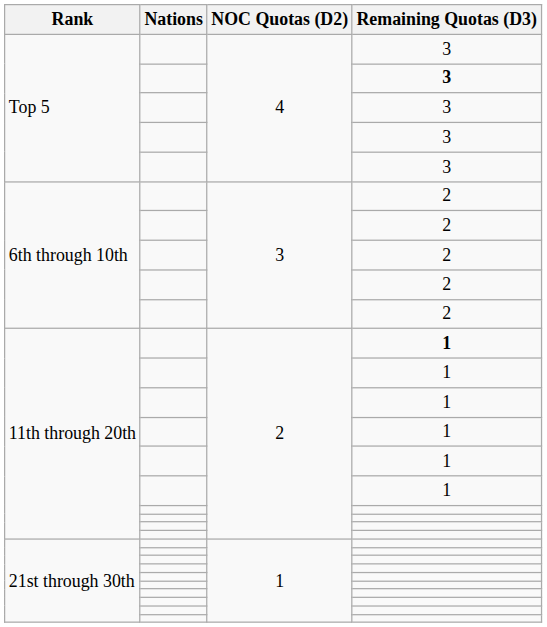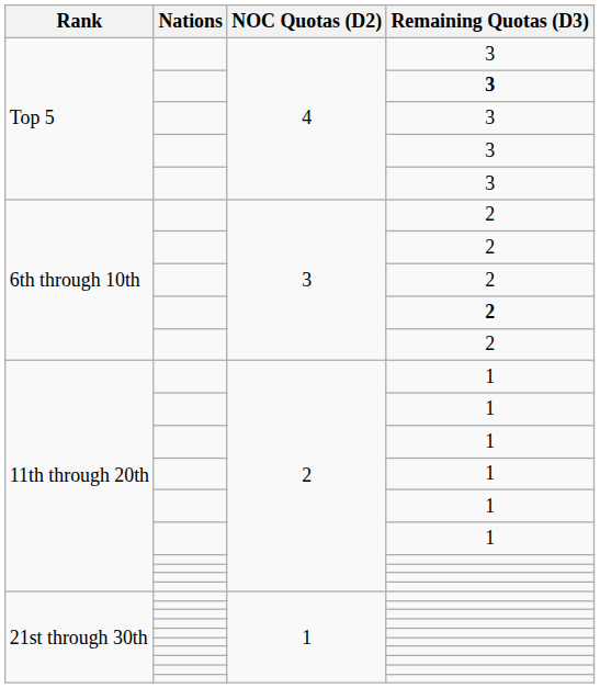row 10 | Remaining Quotas (D3): normal -> bold
row 12 | Remaining Quotas (D3): bold -> normal
